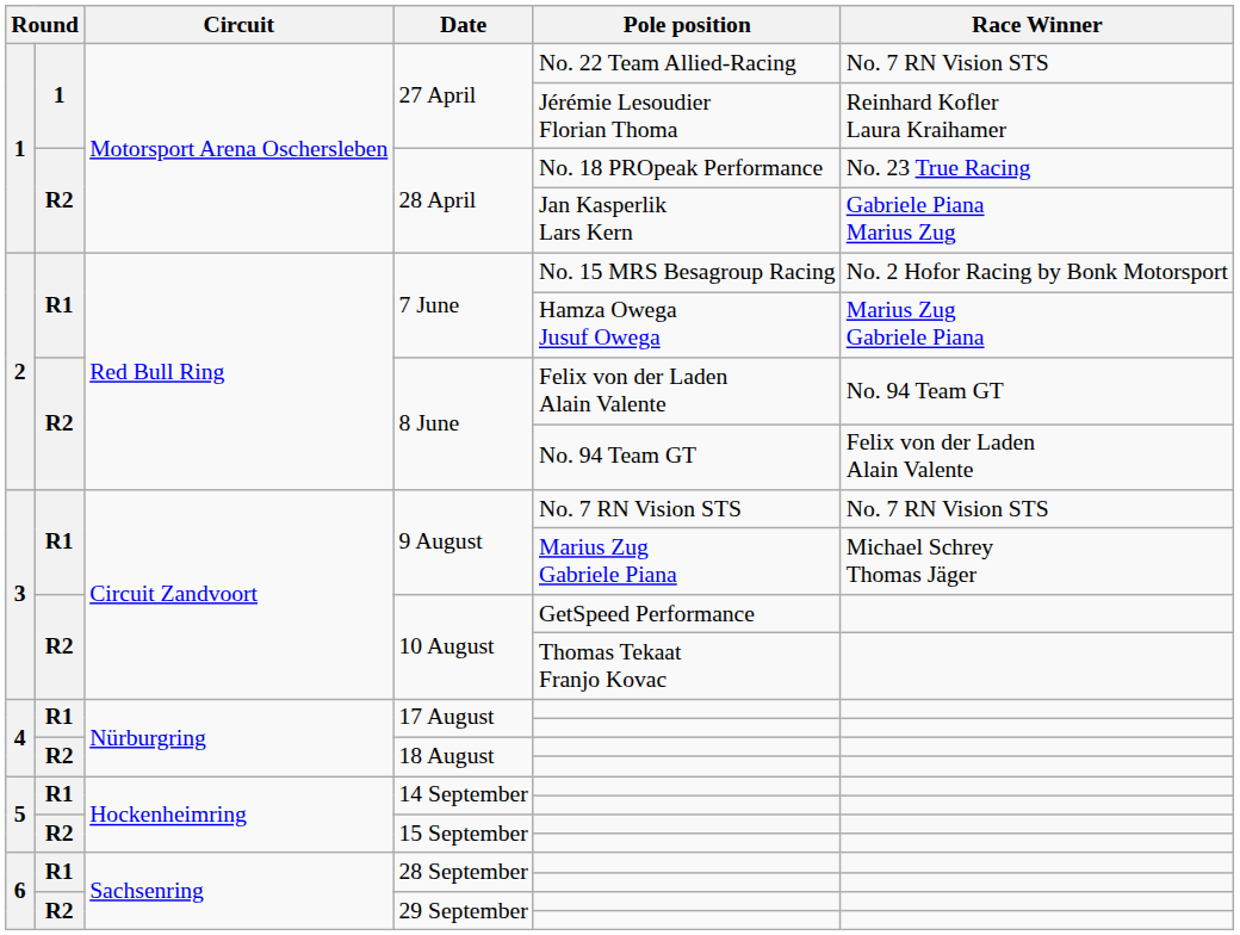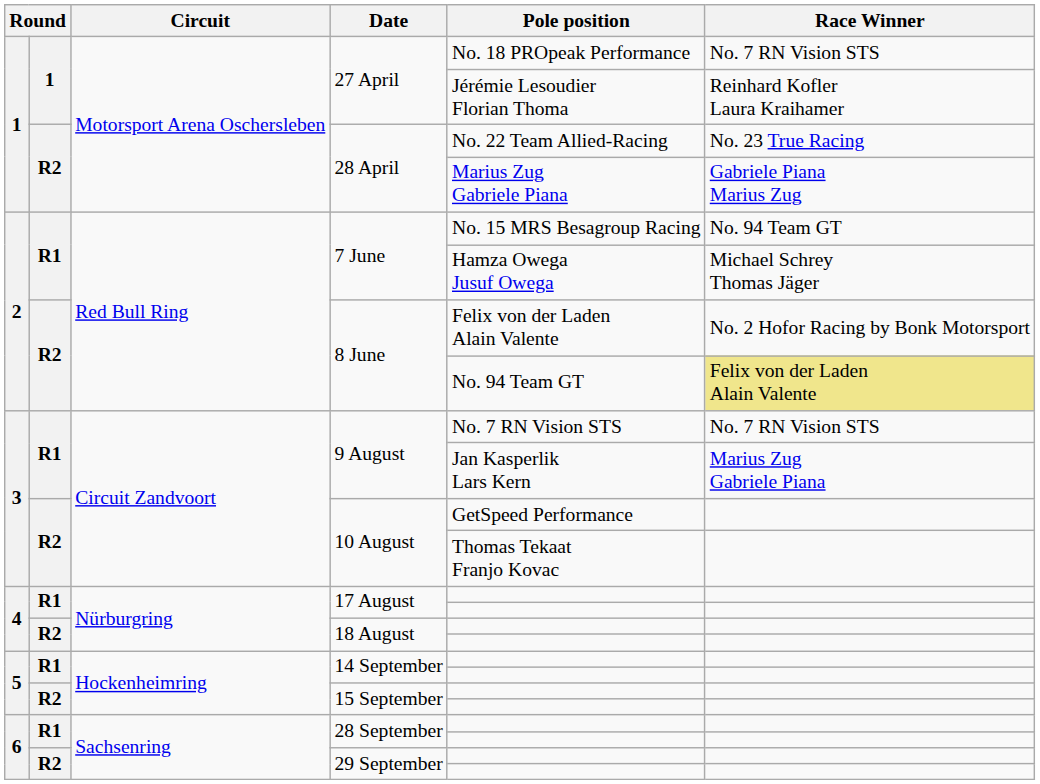row 2 | Pole position: No. 22 Team Allied-Racing -> No. 18 PROpeak Performance
row 4 | Pole position: No. 18 PROpeak Performance -> No. 22 Team Allied-Racing
row 5 | Pole position: Jan Kasperlik Lars Kern -> Marius Zug Gabriele Piana
row 6 | Race Winner: No. 2 Hofor Racing by Bonk Motorsport -> No. 94 Team GT
row 7 | Race Winner: Marius Zug Gabriele Piana -> Michael Schrey Thomas Jäger
row 8 | Race Winner: No. 94 Team GT -> No. 2 Hofor Racing by Bonk Motorsport
row 9 | Race Winner: no background -> khaki background
row 11 | Pole position: Marius Zug Gabriele Piana -> Jan Kasperlik Lars Kern
row 11 | Race Winner: Michael Schrey Thomas Jäger -> Marius Zug Gabriele Piana
